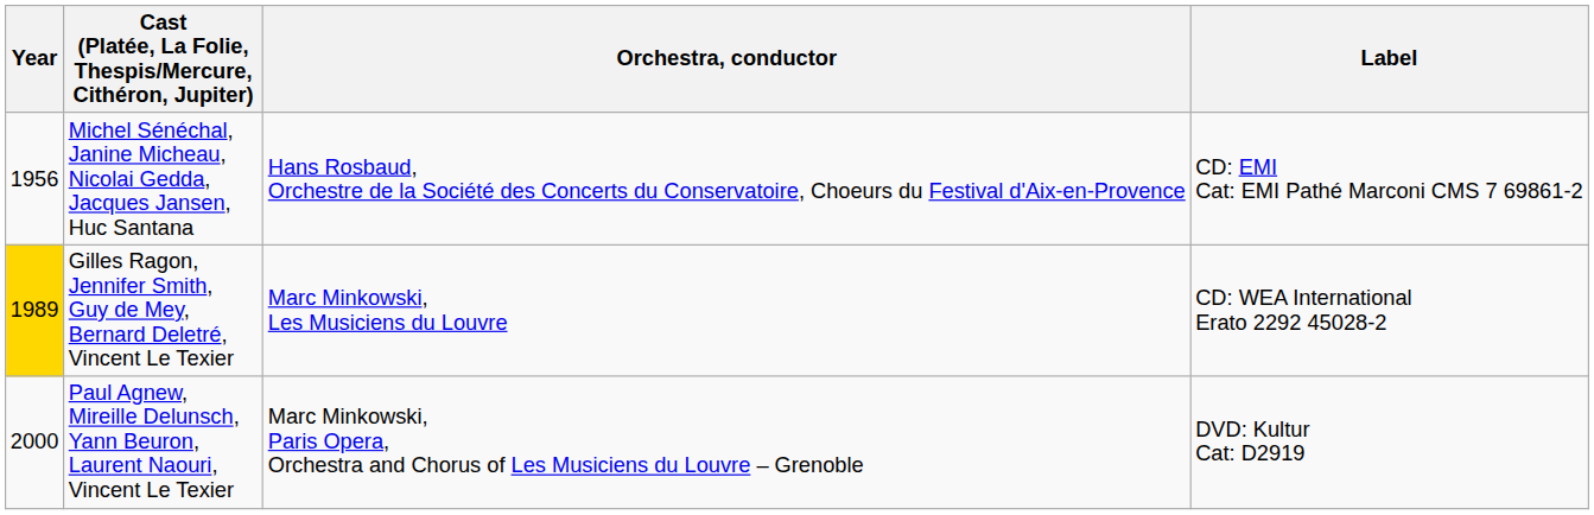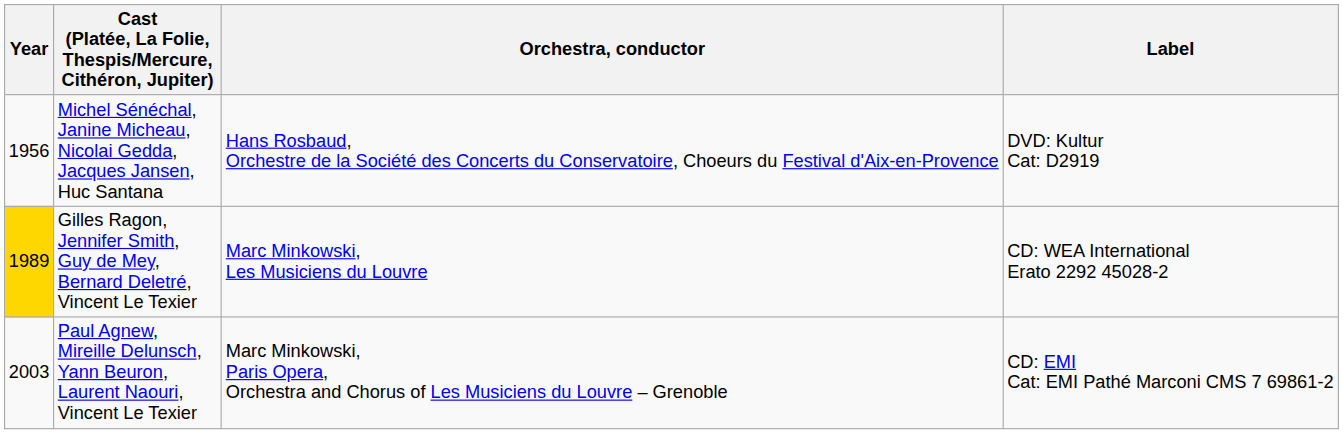row 2 | Label: CD: EMI Cat: EMI Pathé Marconi CMS 7 69861-2 -> DVD: Kultur Cat: D2919
row 4 | Year: 2000 -> 2003
row 4 | Label: DVD: Kultur Cat: D2919 -> CD: EMI Cat: EMI Pathé Marconi CMS 7 69861-2
